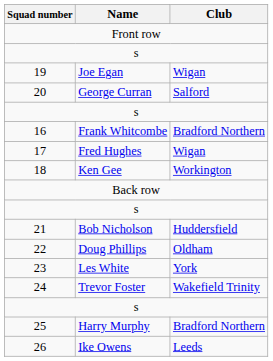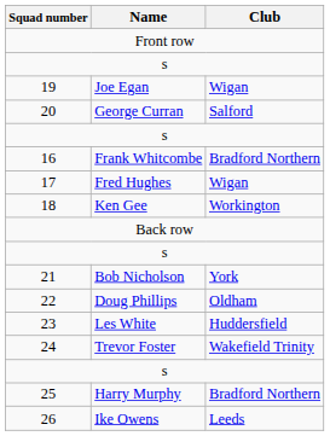21 | Club: Huddersfield -> York
23 | Club: York -> Huddersfield
